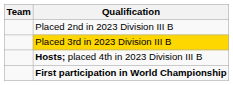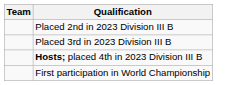Placed 3rd in 2023 Division III B | Qualification: gold background -> no background
First participation in World Championship | Qualification: bold -> normal
